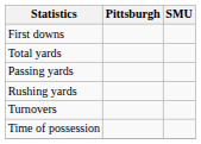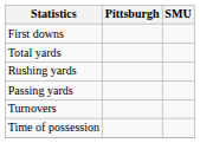rows swapped: Rushing yards <-> Passing yards
